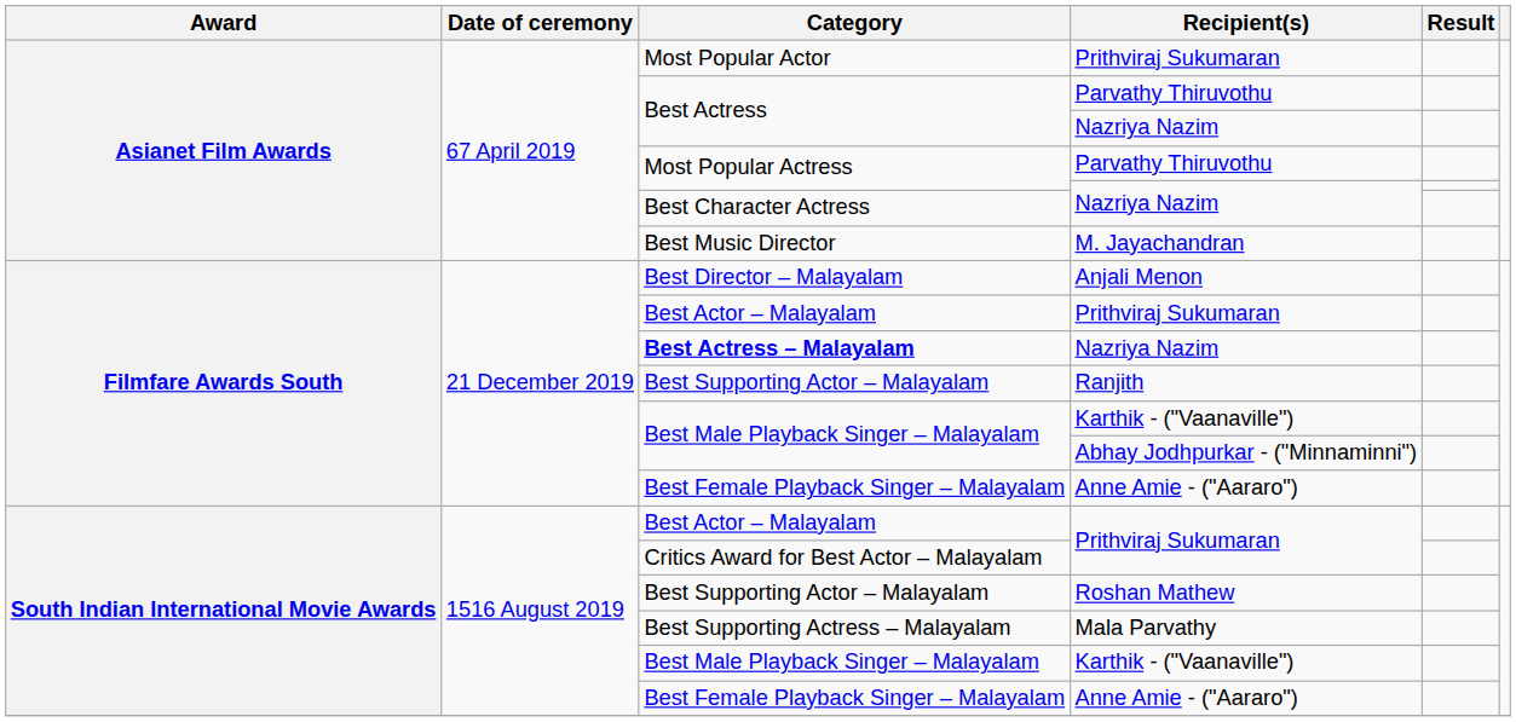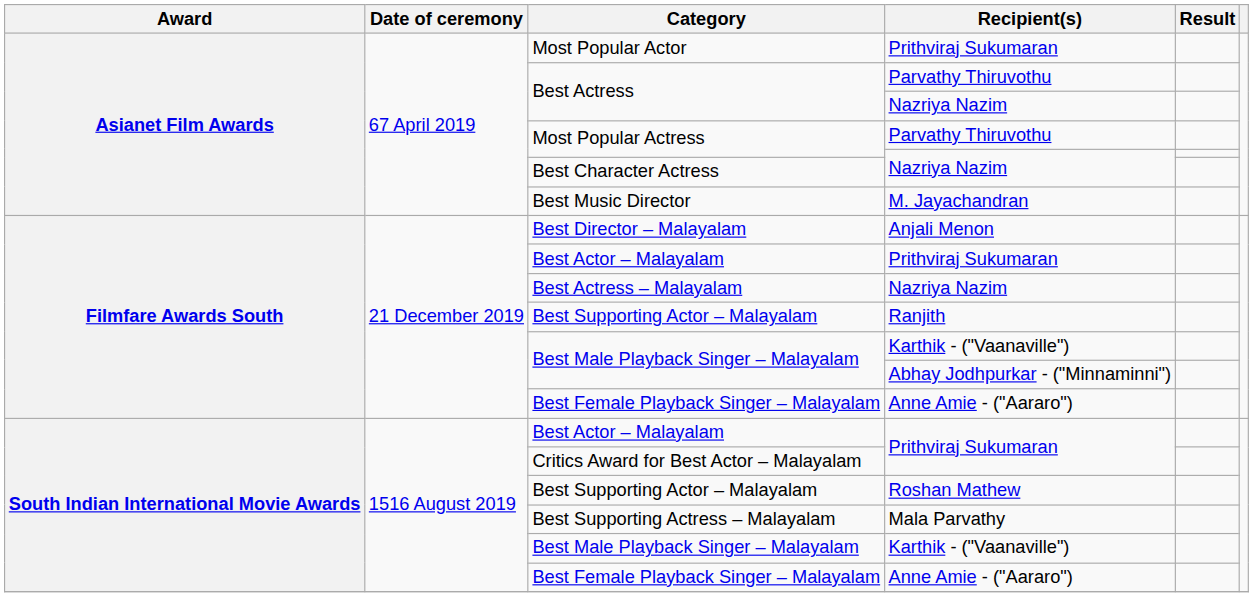Best Actress – Malayalam | Category: bold -> normal
